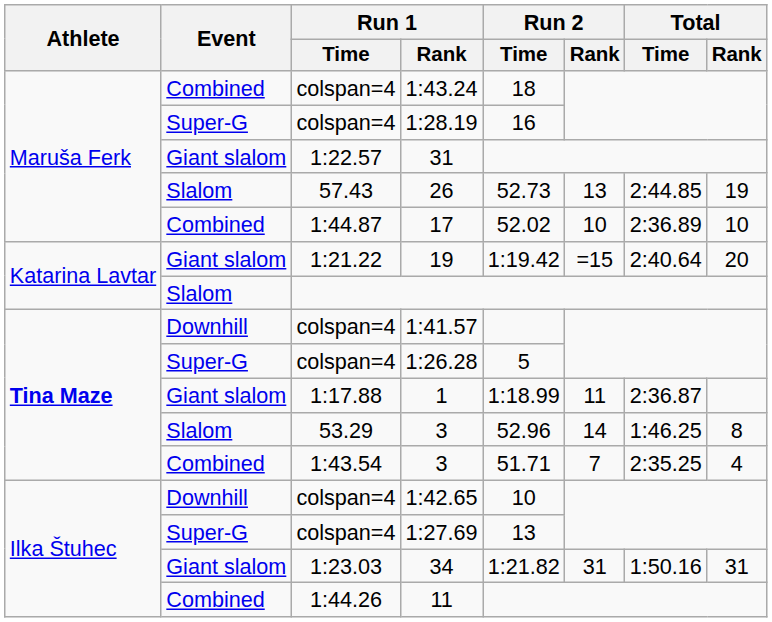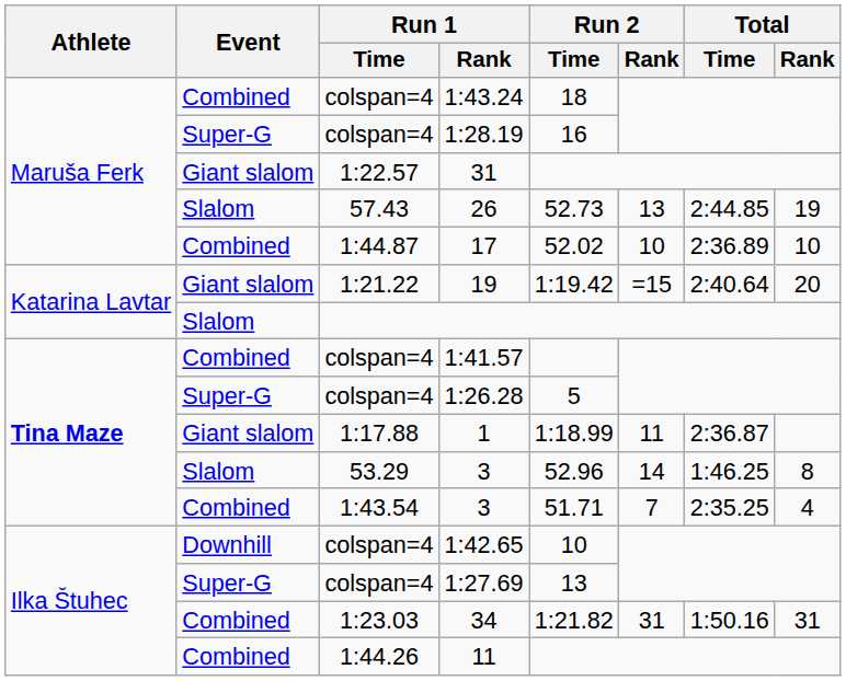1:41.57 | Event: Downhill -> Combined
34 | Event: Giant slalom -> Combined
